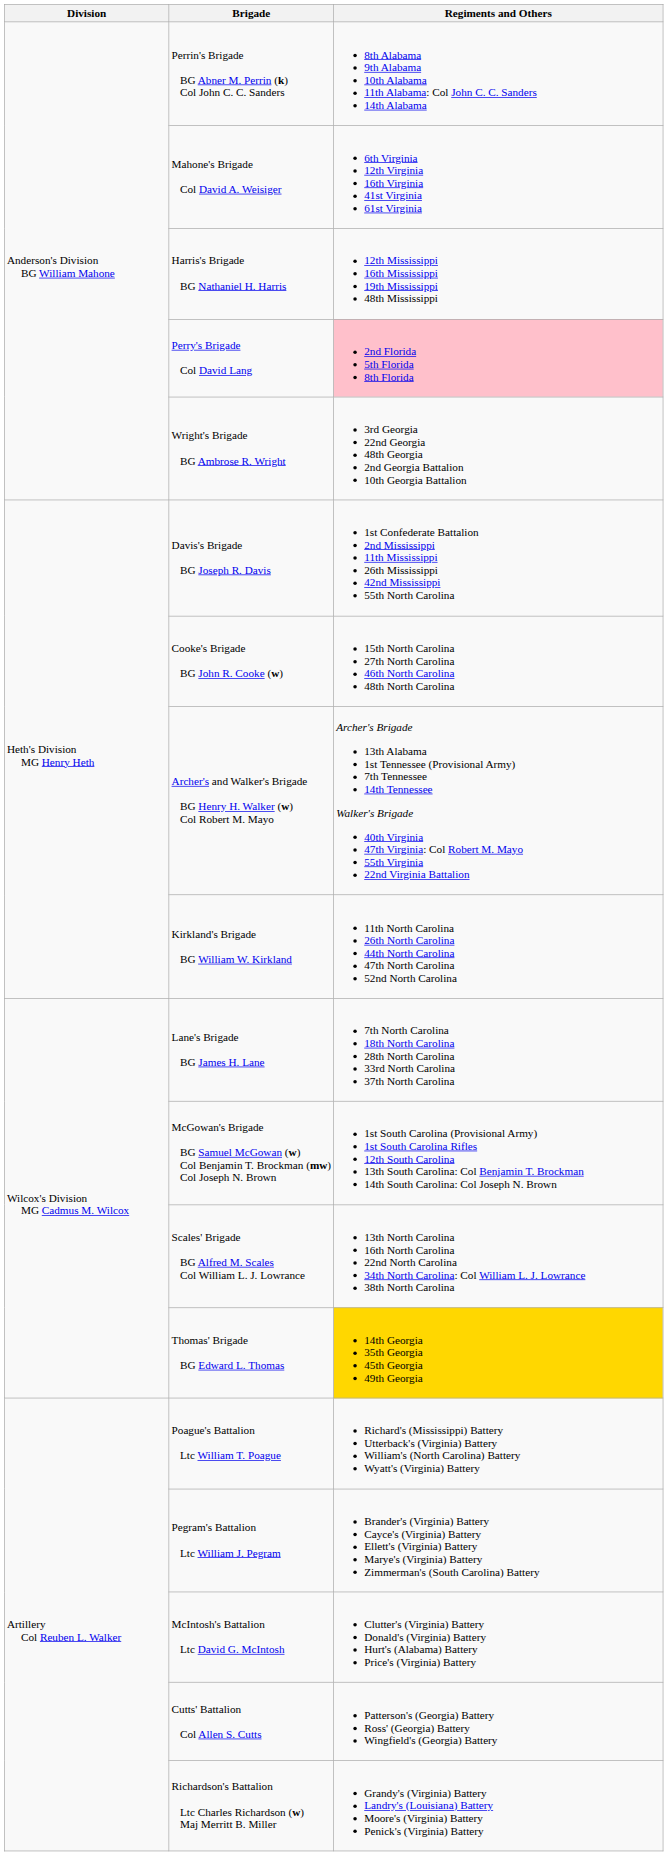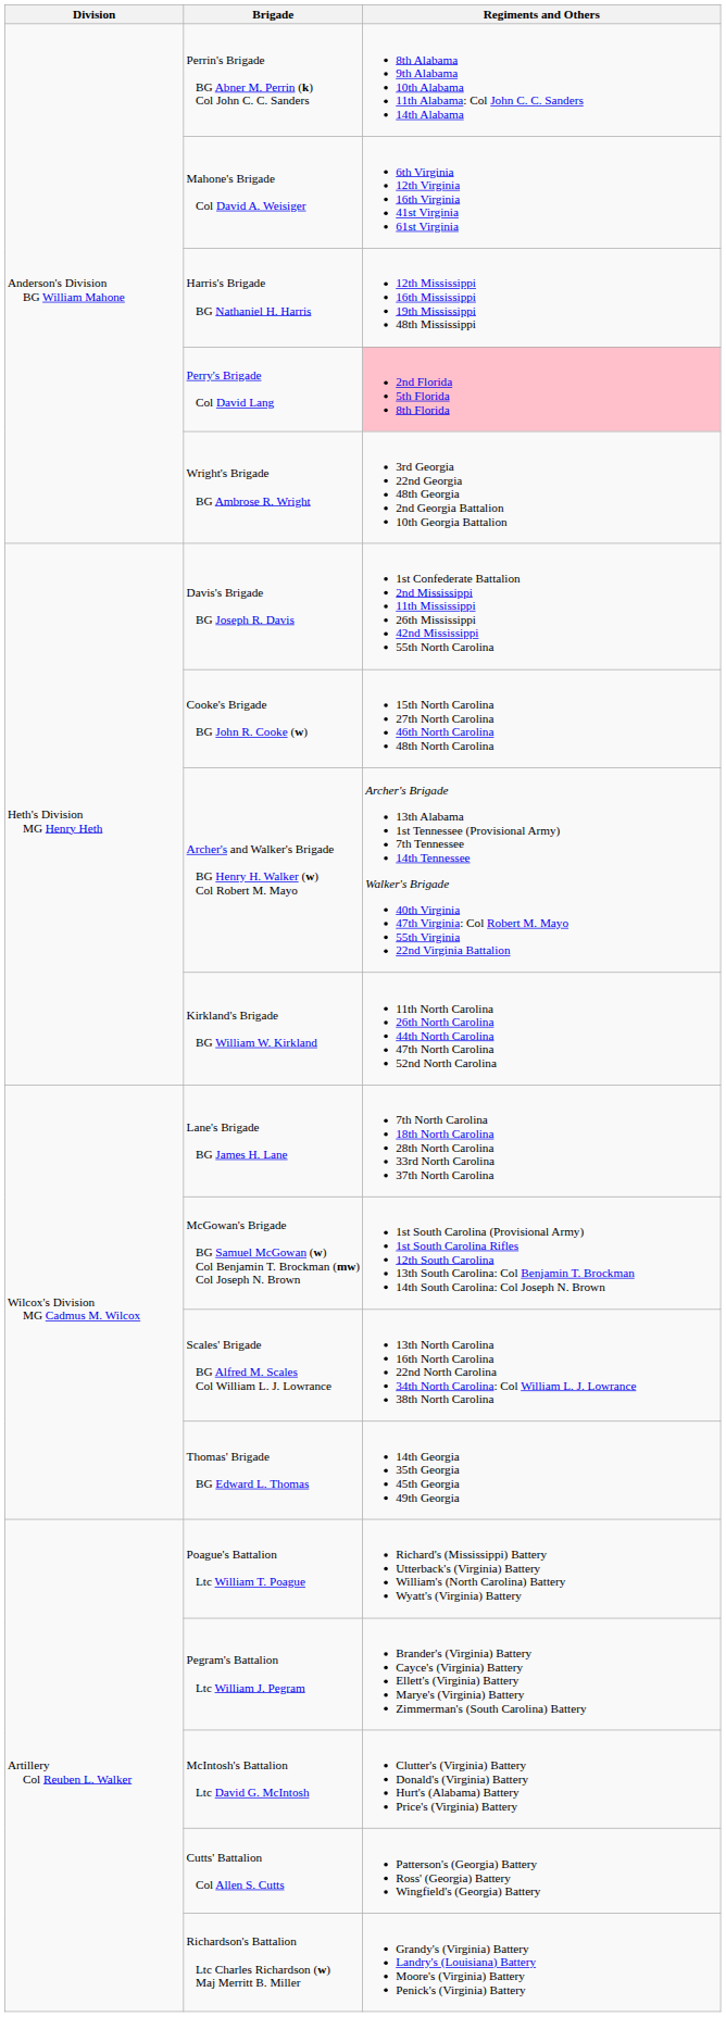Thomas' Brigade BG Edward L. Thomas | Regiments and Others: gold background -> no background
